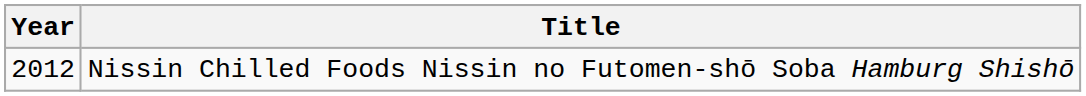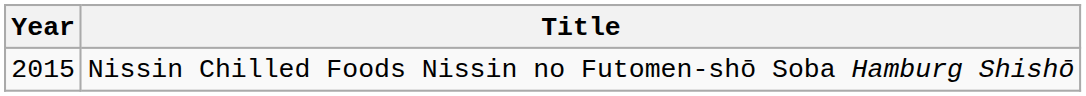row 2 | Year: 2012 -> 2015
